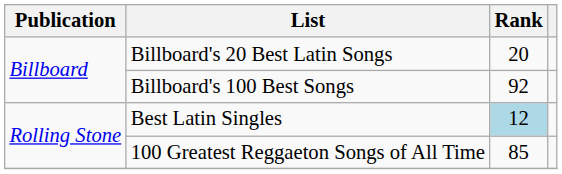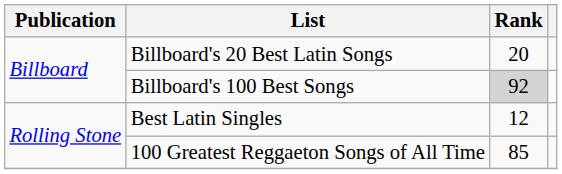Billboard's 100 Best Songs | Rank: no background -> lightgrey background
Best Latin Singles | Rank: lightblue background -> no background
